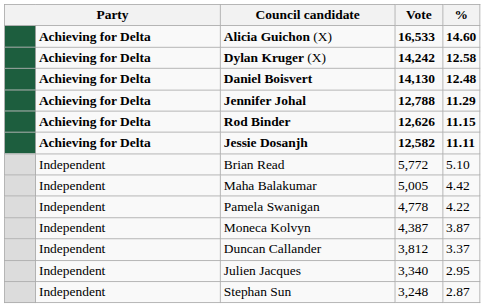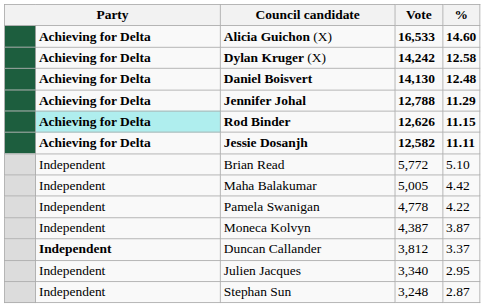Rod Binder | column 2: no background -> paleturquoise background
Duncan Callander | column 2: normal -> bold
